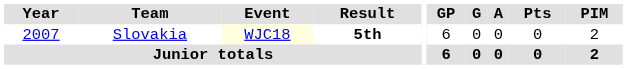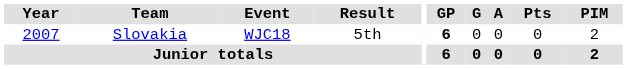Slovakia | Event: lightyellow background -> no background
Slovakia | Result: bold -> normal
Slovakia | GP: normal -> bold
